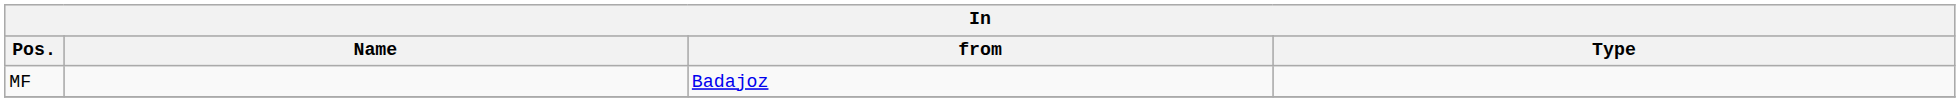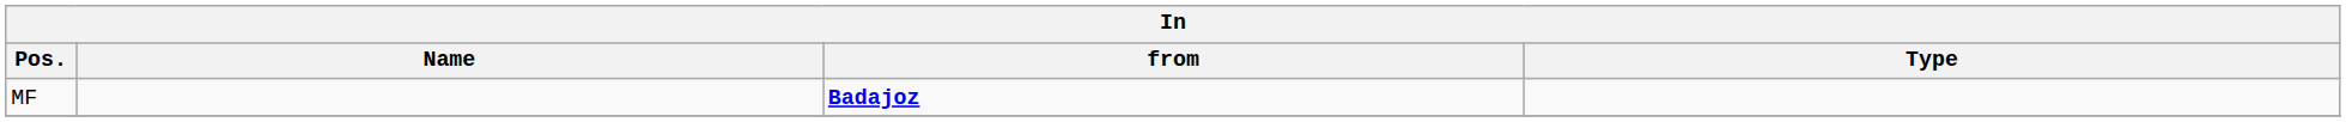MF | from: normal -> bold
